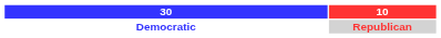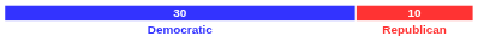Democratic | column 2: lightgrey background -> no background
